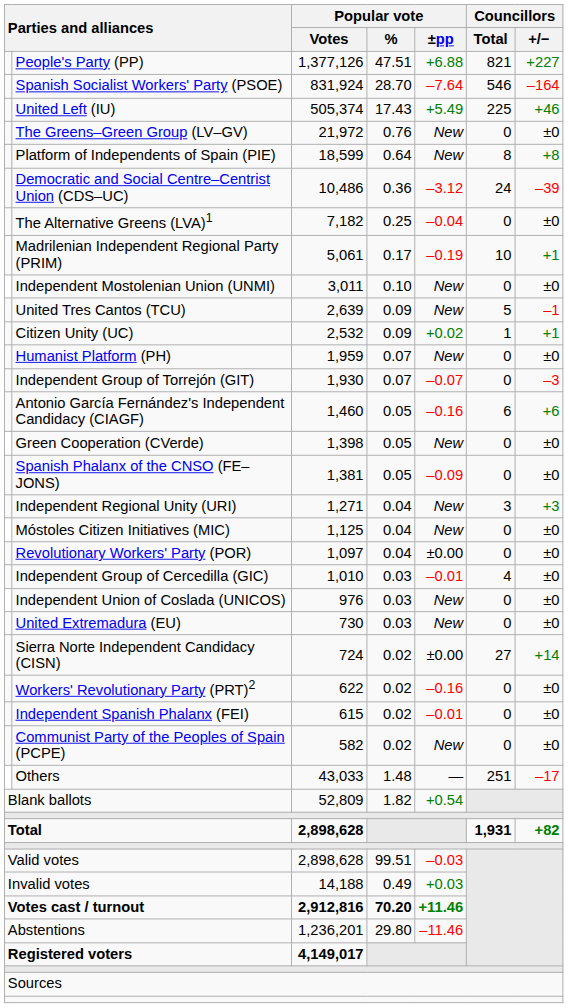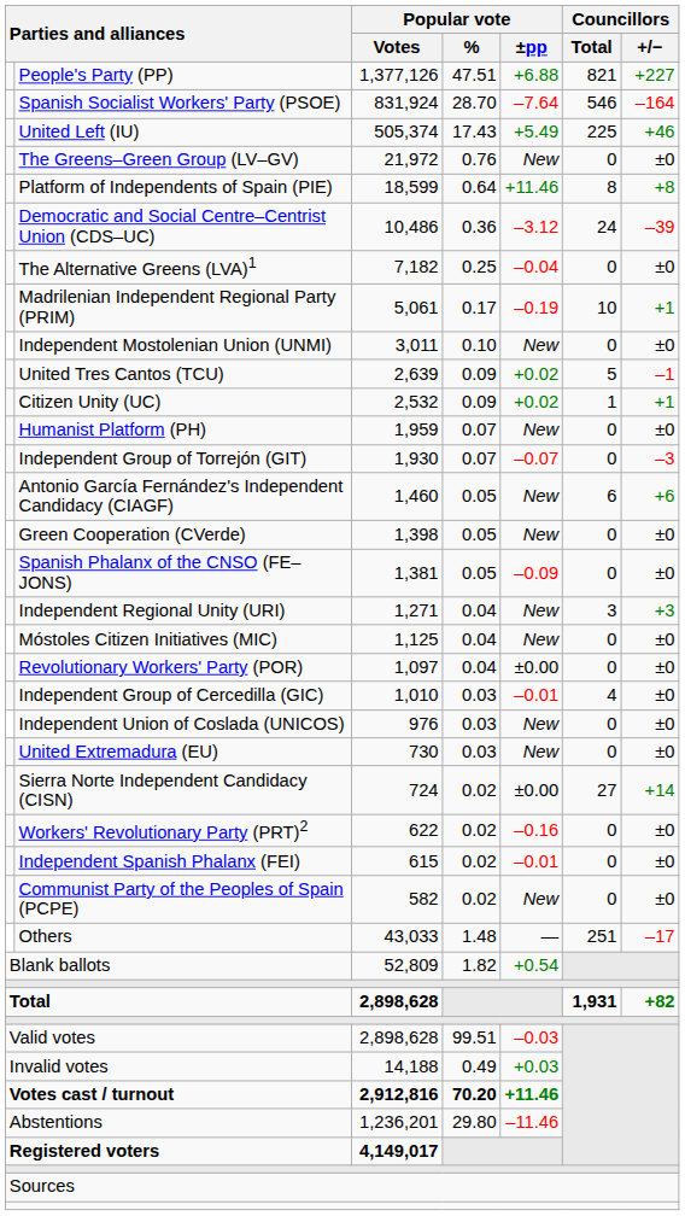Platform of Independents of Spain (PIE) | Popular vote / ±pp: New -> +11.46
United Tres Cantos (TCU) | Popular vote / ±pp: New -> +0.02
Antonio García Fernández's Independent Candidacy (CIAGF) | Popular vote / ±pp: –0.16 -> New
